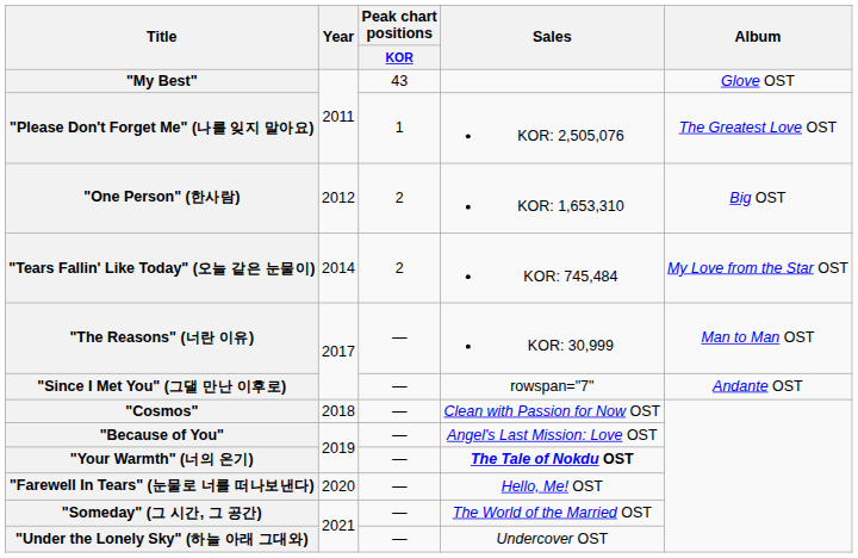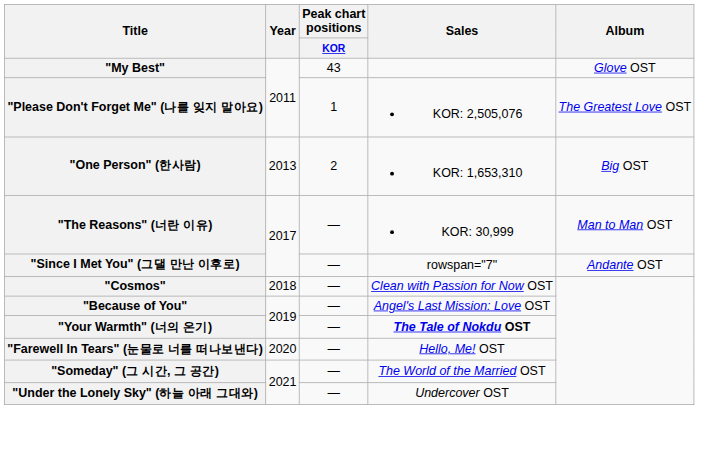"One Person" (한사람) | Year: 2012 -> 2013
- row: "Tears Fallin' Like Today" (오늘 같은 눈물이) | 2014 | 2 | KOR: 745,484 | My Love from the Star OST
